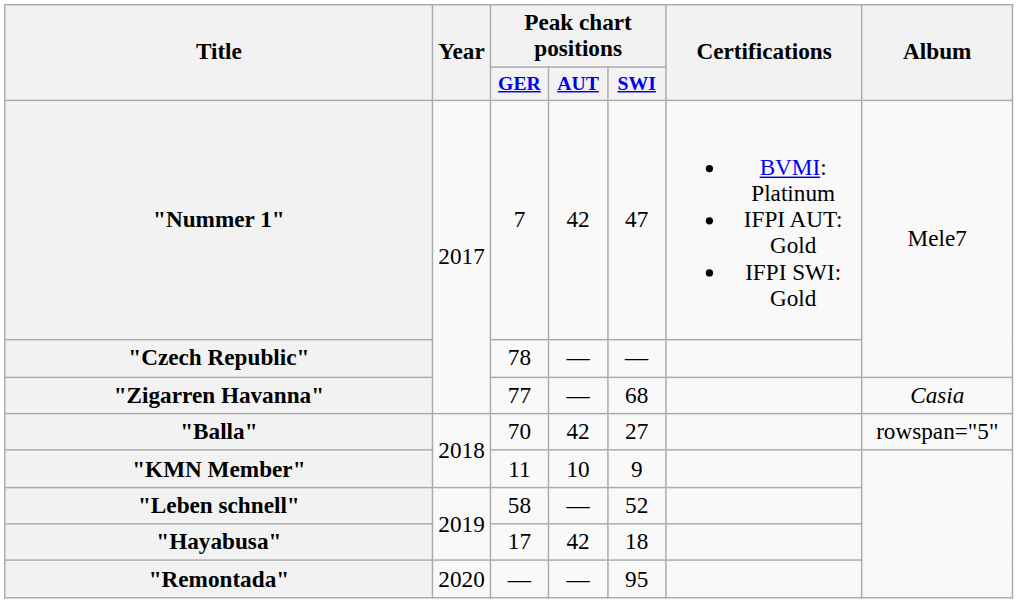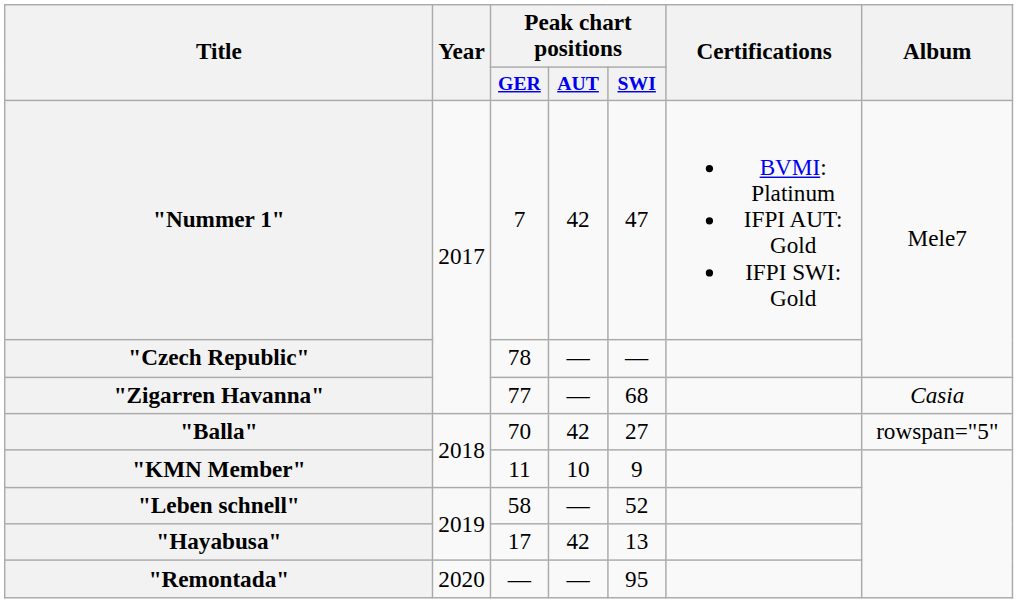"Hayabusa" | Peak chart positions / SWI: 18 -> 13
